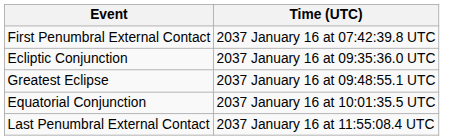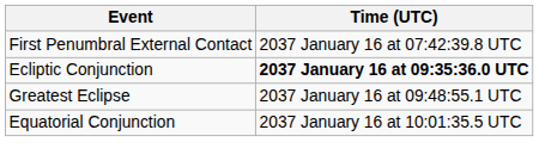Ecliptic Conjunction | Time (UTC): normal -> bold
- row: Last Penumbral External Contact | 2037 January 16 at 11:55:08.4 UTC
